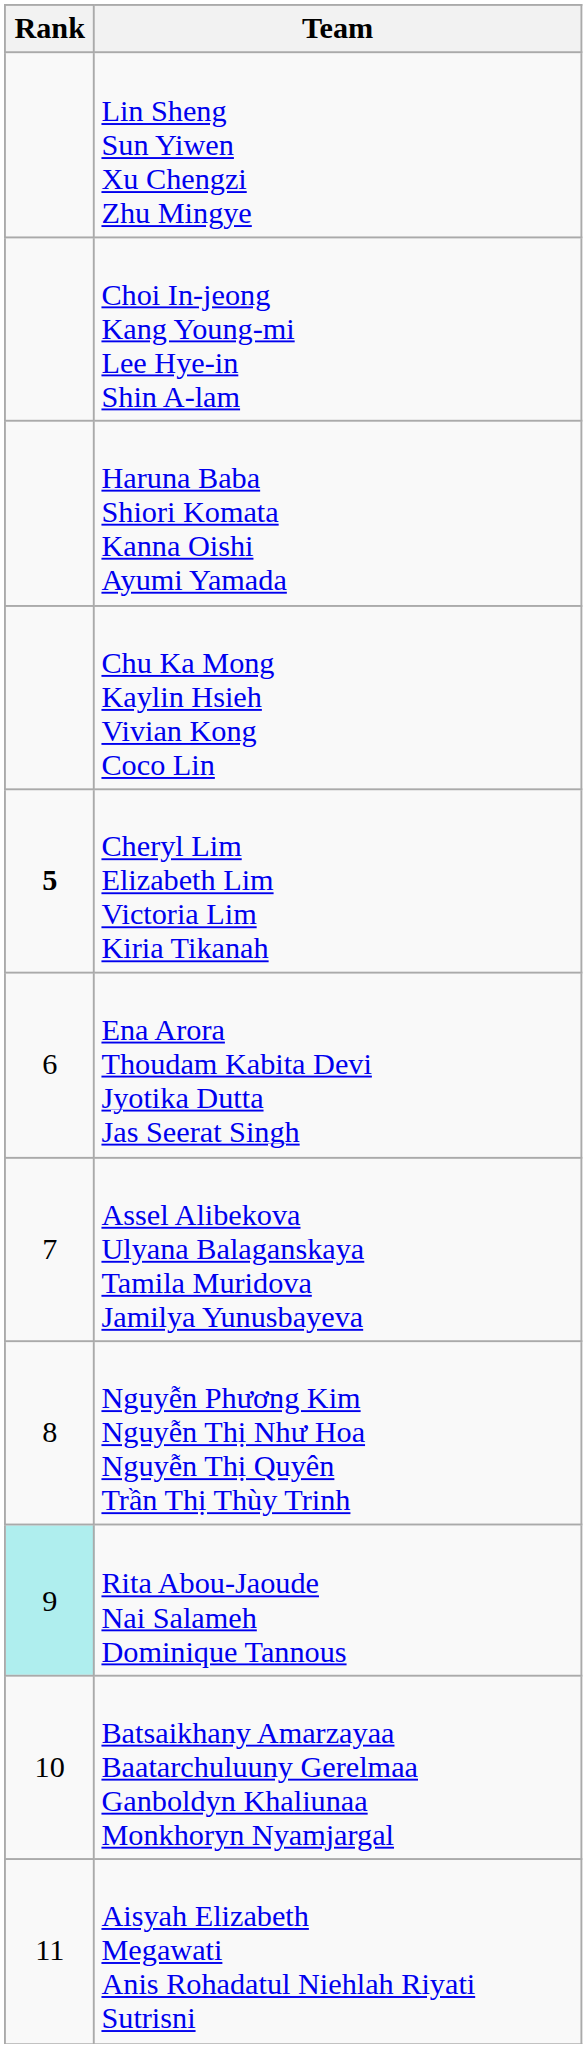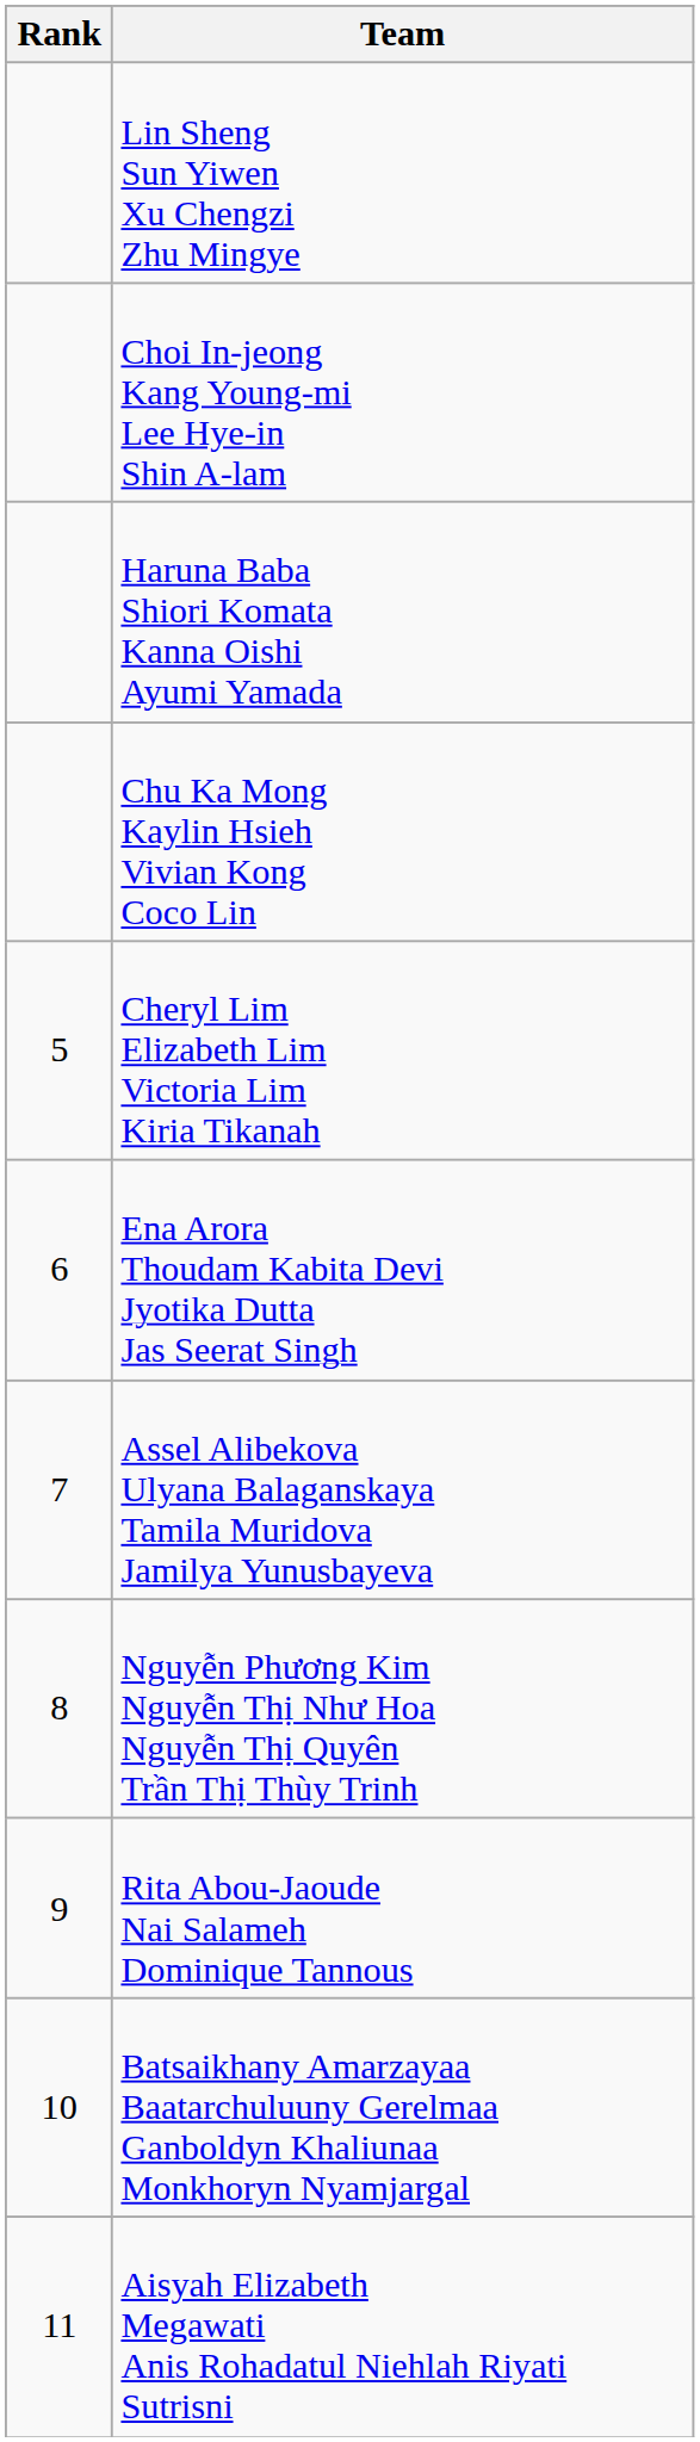Cheryl Lim Elizabeth Lim Victoria Lim Kiria Tikanah | Rank: bold -> normal
Rita Abou-Jaoude Nai Salameh Dominique Tannous | Rank: paleturquoise background -> no background
